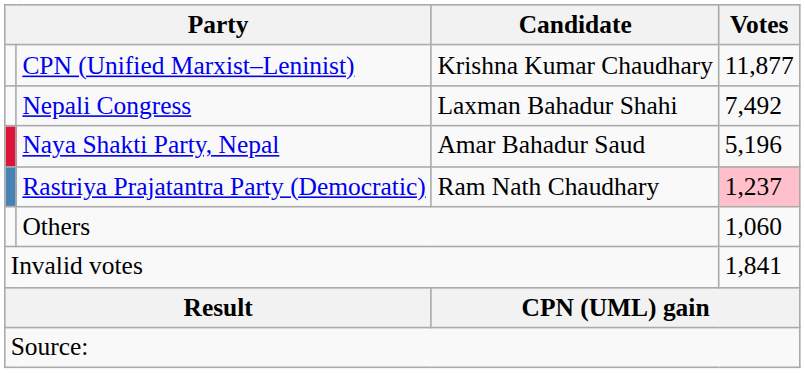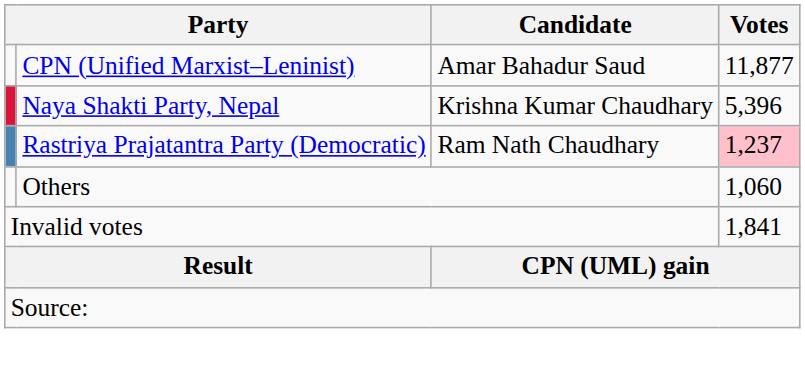CPN (Unified Marxist–Leninist) | Candidate: Krishna Kumar Chaudhary -> Amar Bahadur Saud
- row: Nepali Congress | Laxman Bahadur Shahi | 7,492
Naya Shakti Party, Nepal | Candidate: Amar Bahadur Saud -> Krishna Kumar Chaudhary
Naya Shakti Party, Nepal | Votes: 5,196 -> 5,396
